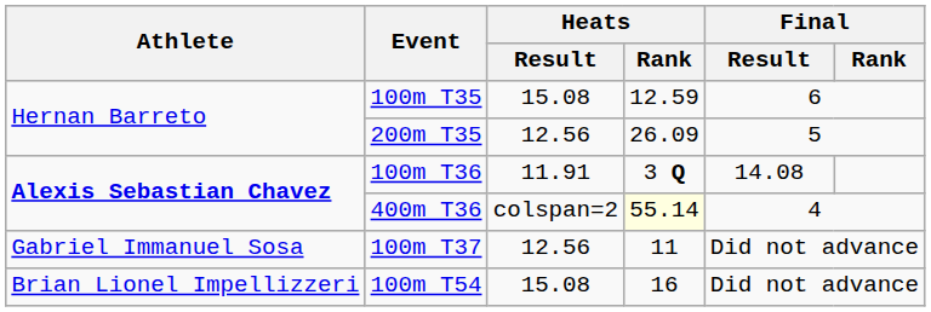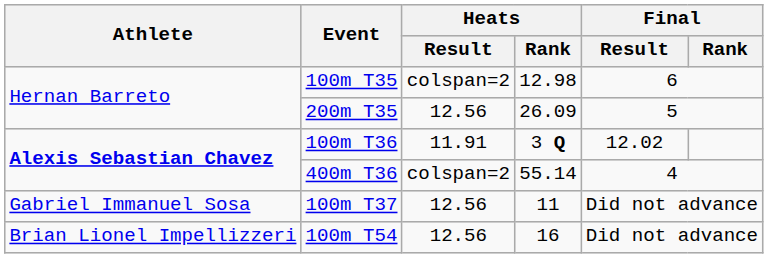100m T35 | Heats / Result: 15.08 -> colspan=2
100m T35 | Heats / Rank: 12.59 -> 12.98
100m T36 | Final / Result: 14.08 -> 12.02
400m T36 | Heats / Rank: lightyellow background -> no background
100m T54 | Heats / Result: 15.08 -> 12.56
